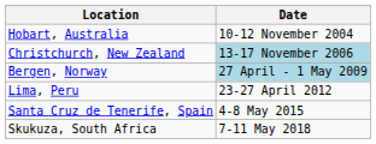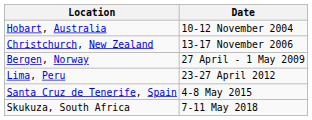Christchurch, New Zealand | Date: lightblue background -> no background
Bergen, Norway | Date: lightblue background -> no background
